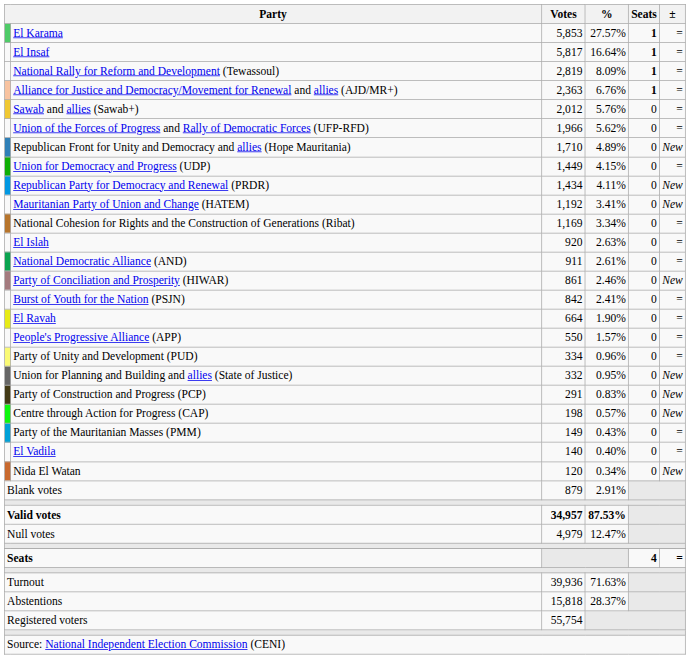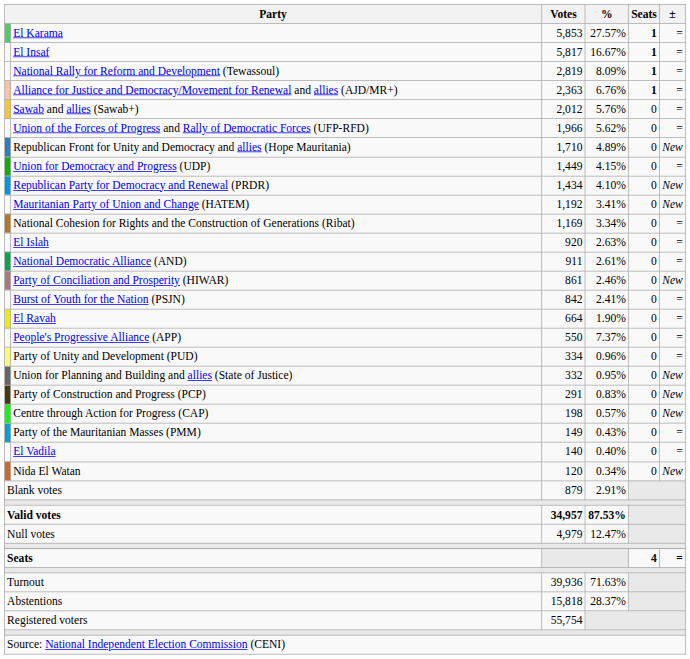El Insaf | %: 16.64% -> 16.67%
Republican Party for Democracy and Renewal (PRDR) | %: 4.11% -> 4.10%
People's Progressive Alliance (APP) | %: 1.57% -> 7.37%
